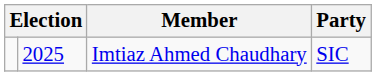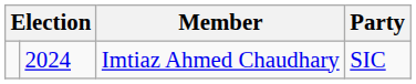Imtiaz Ahmed Chaudhary | column 2: 2025 -> 2024
